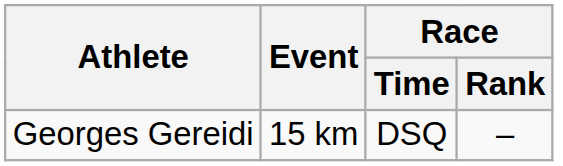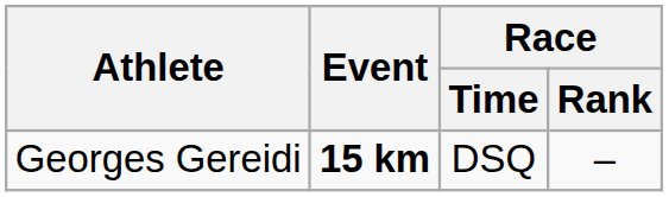Georges Gereidi | Event: normal -> bold
